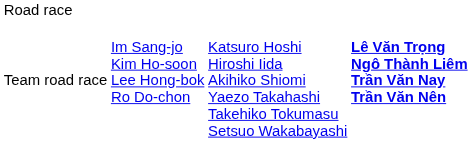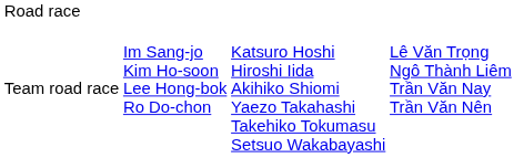Team road race | column 4: bold -> normal
